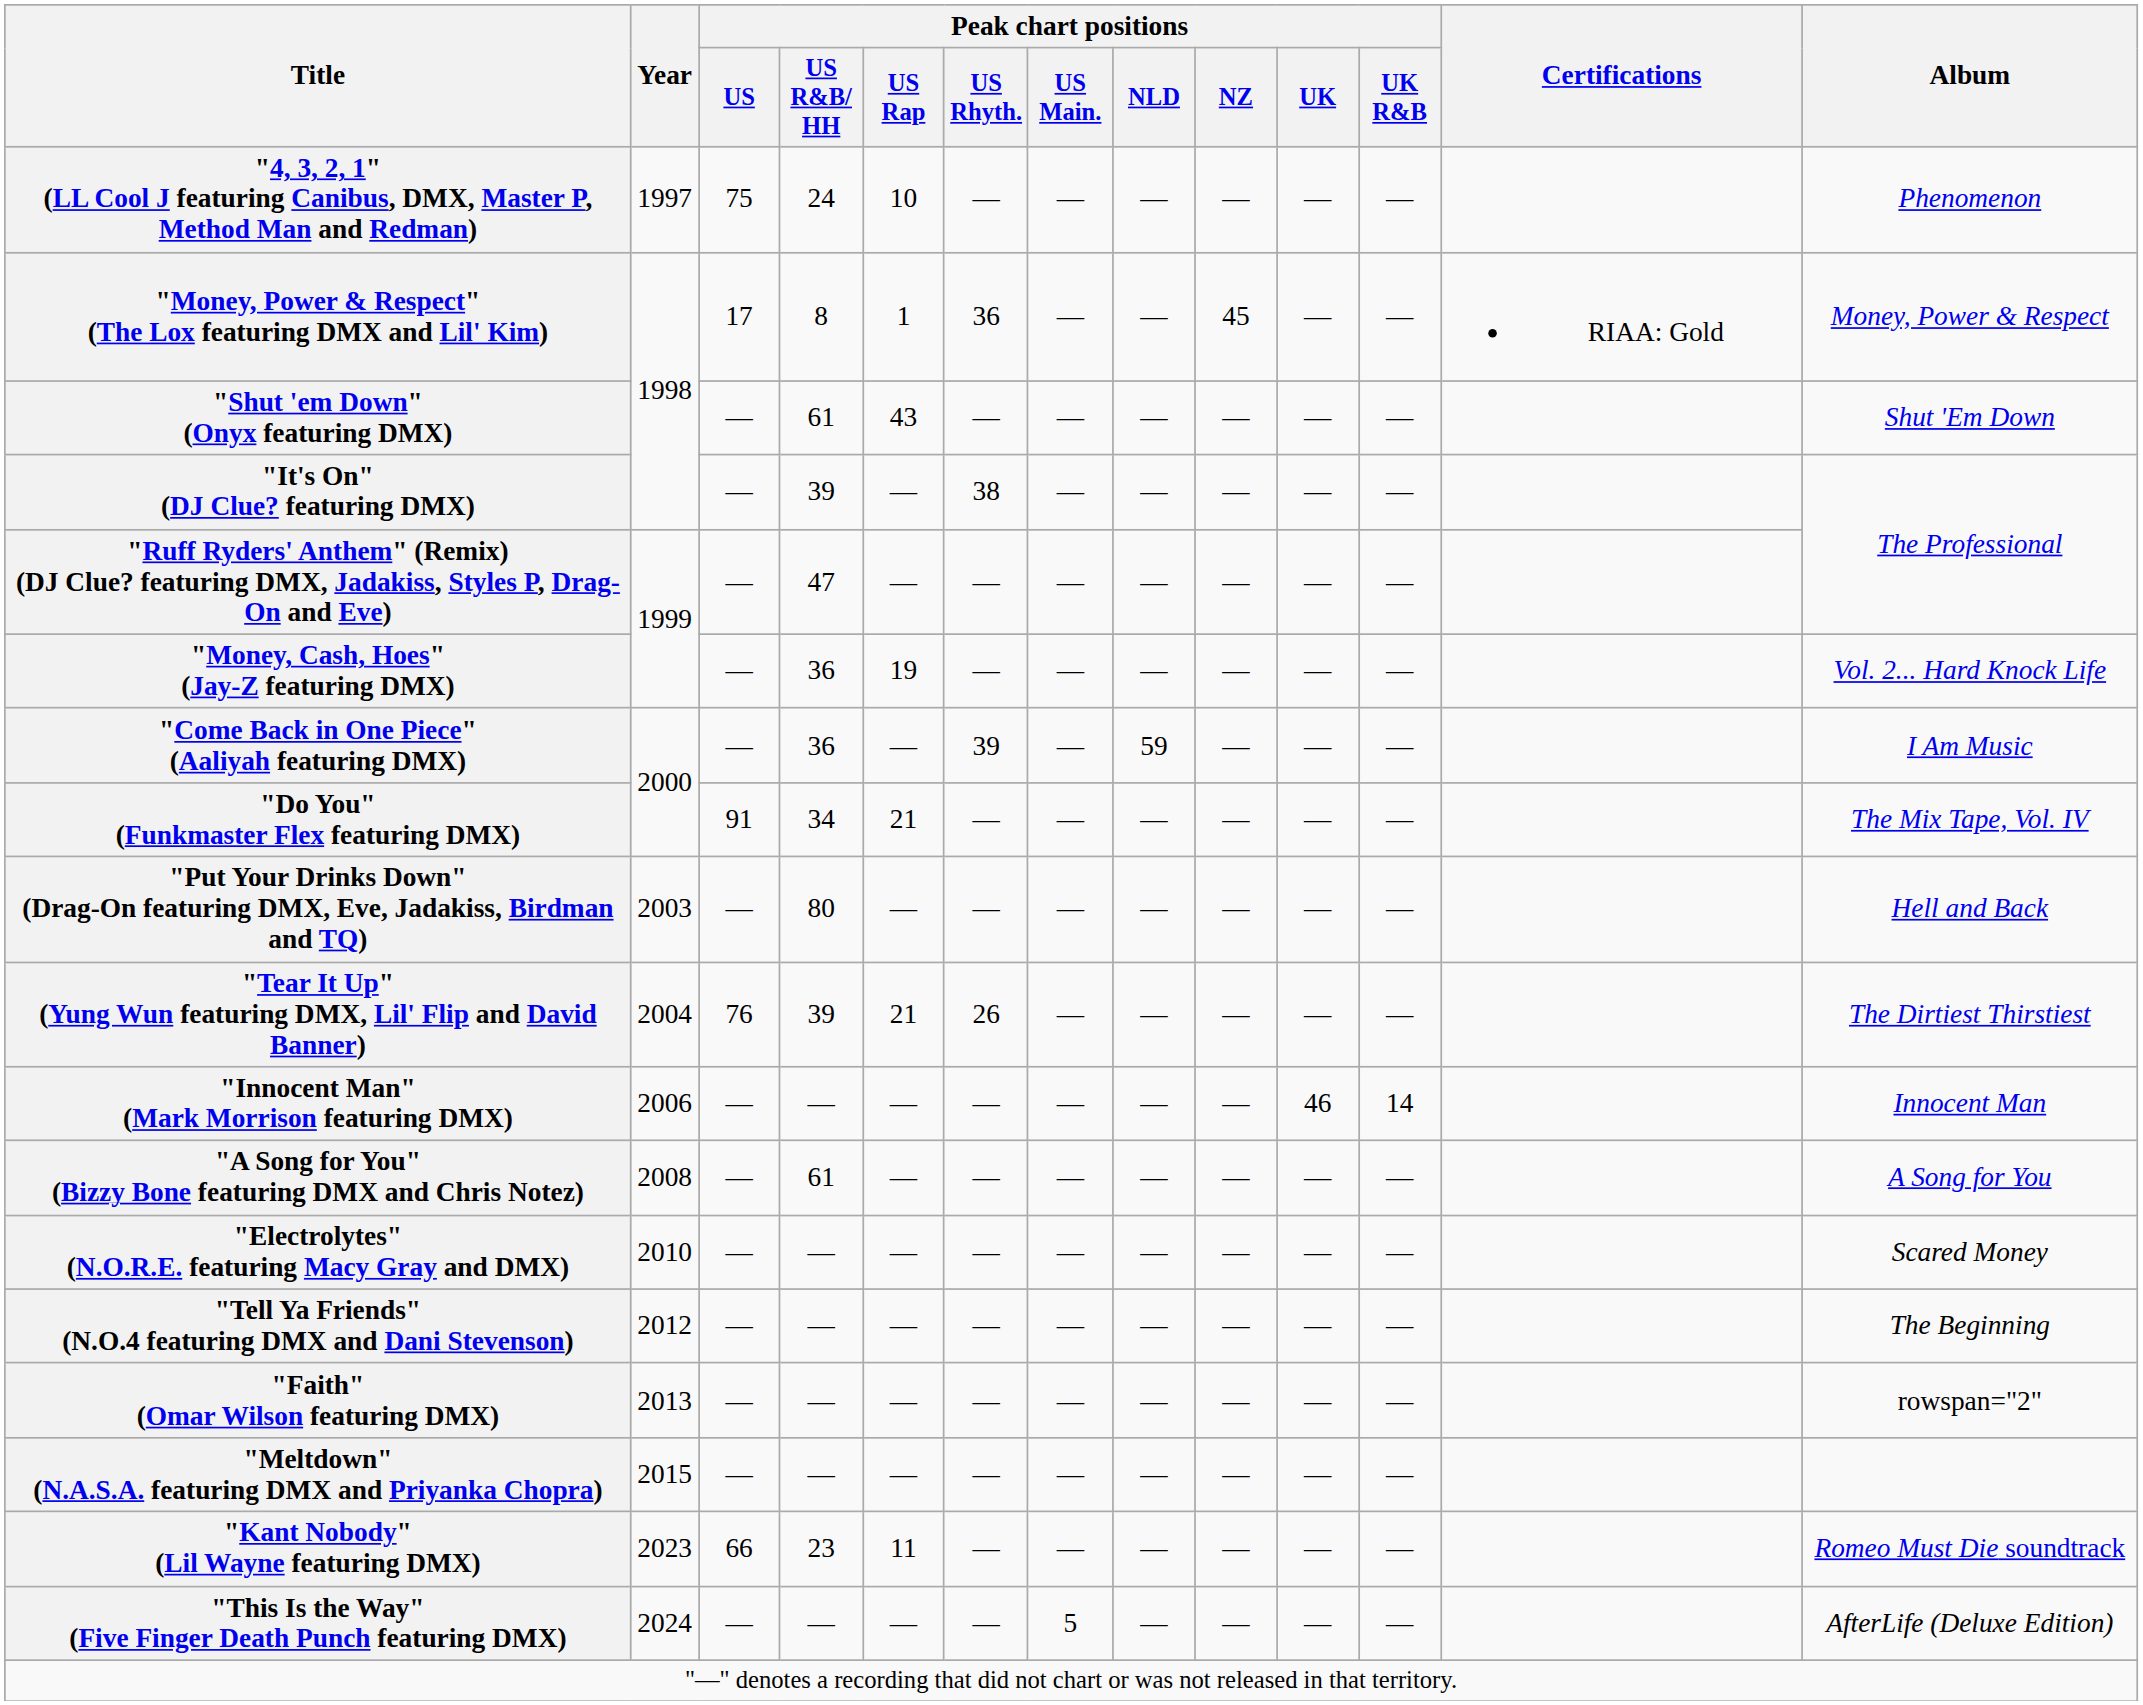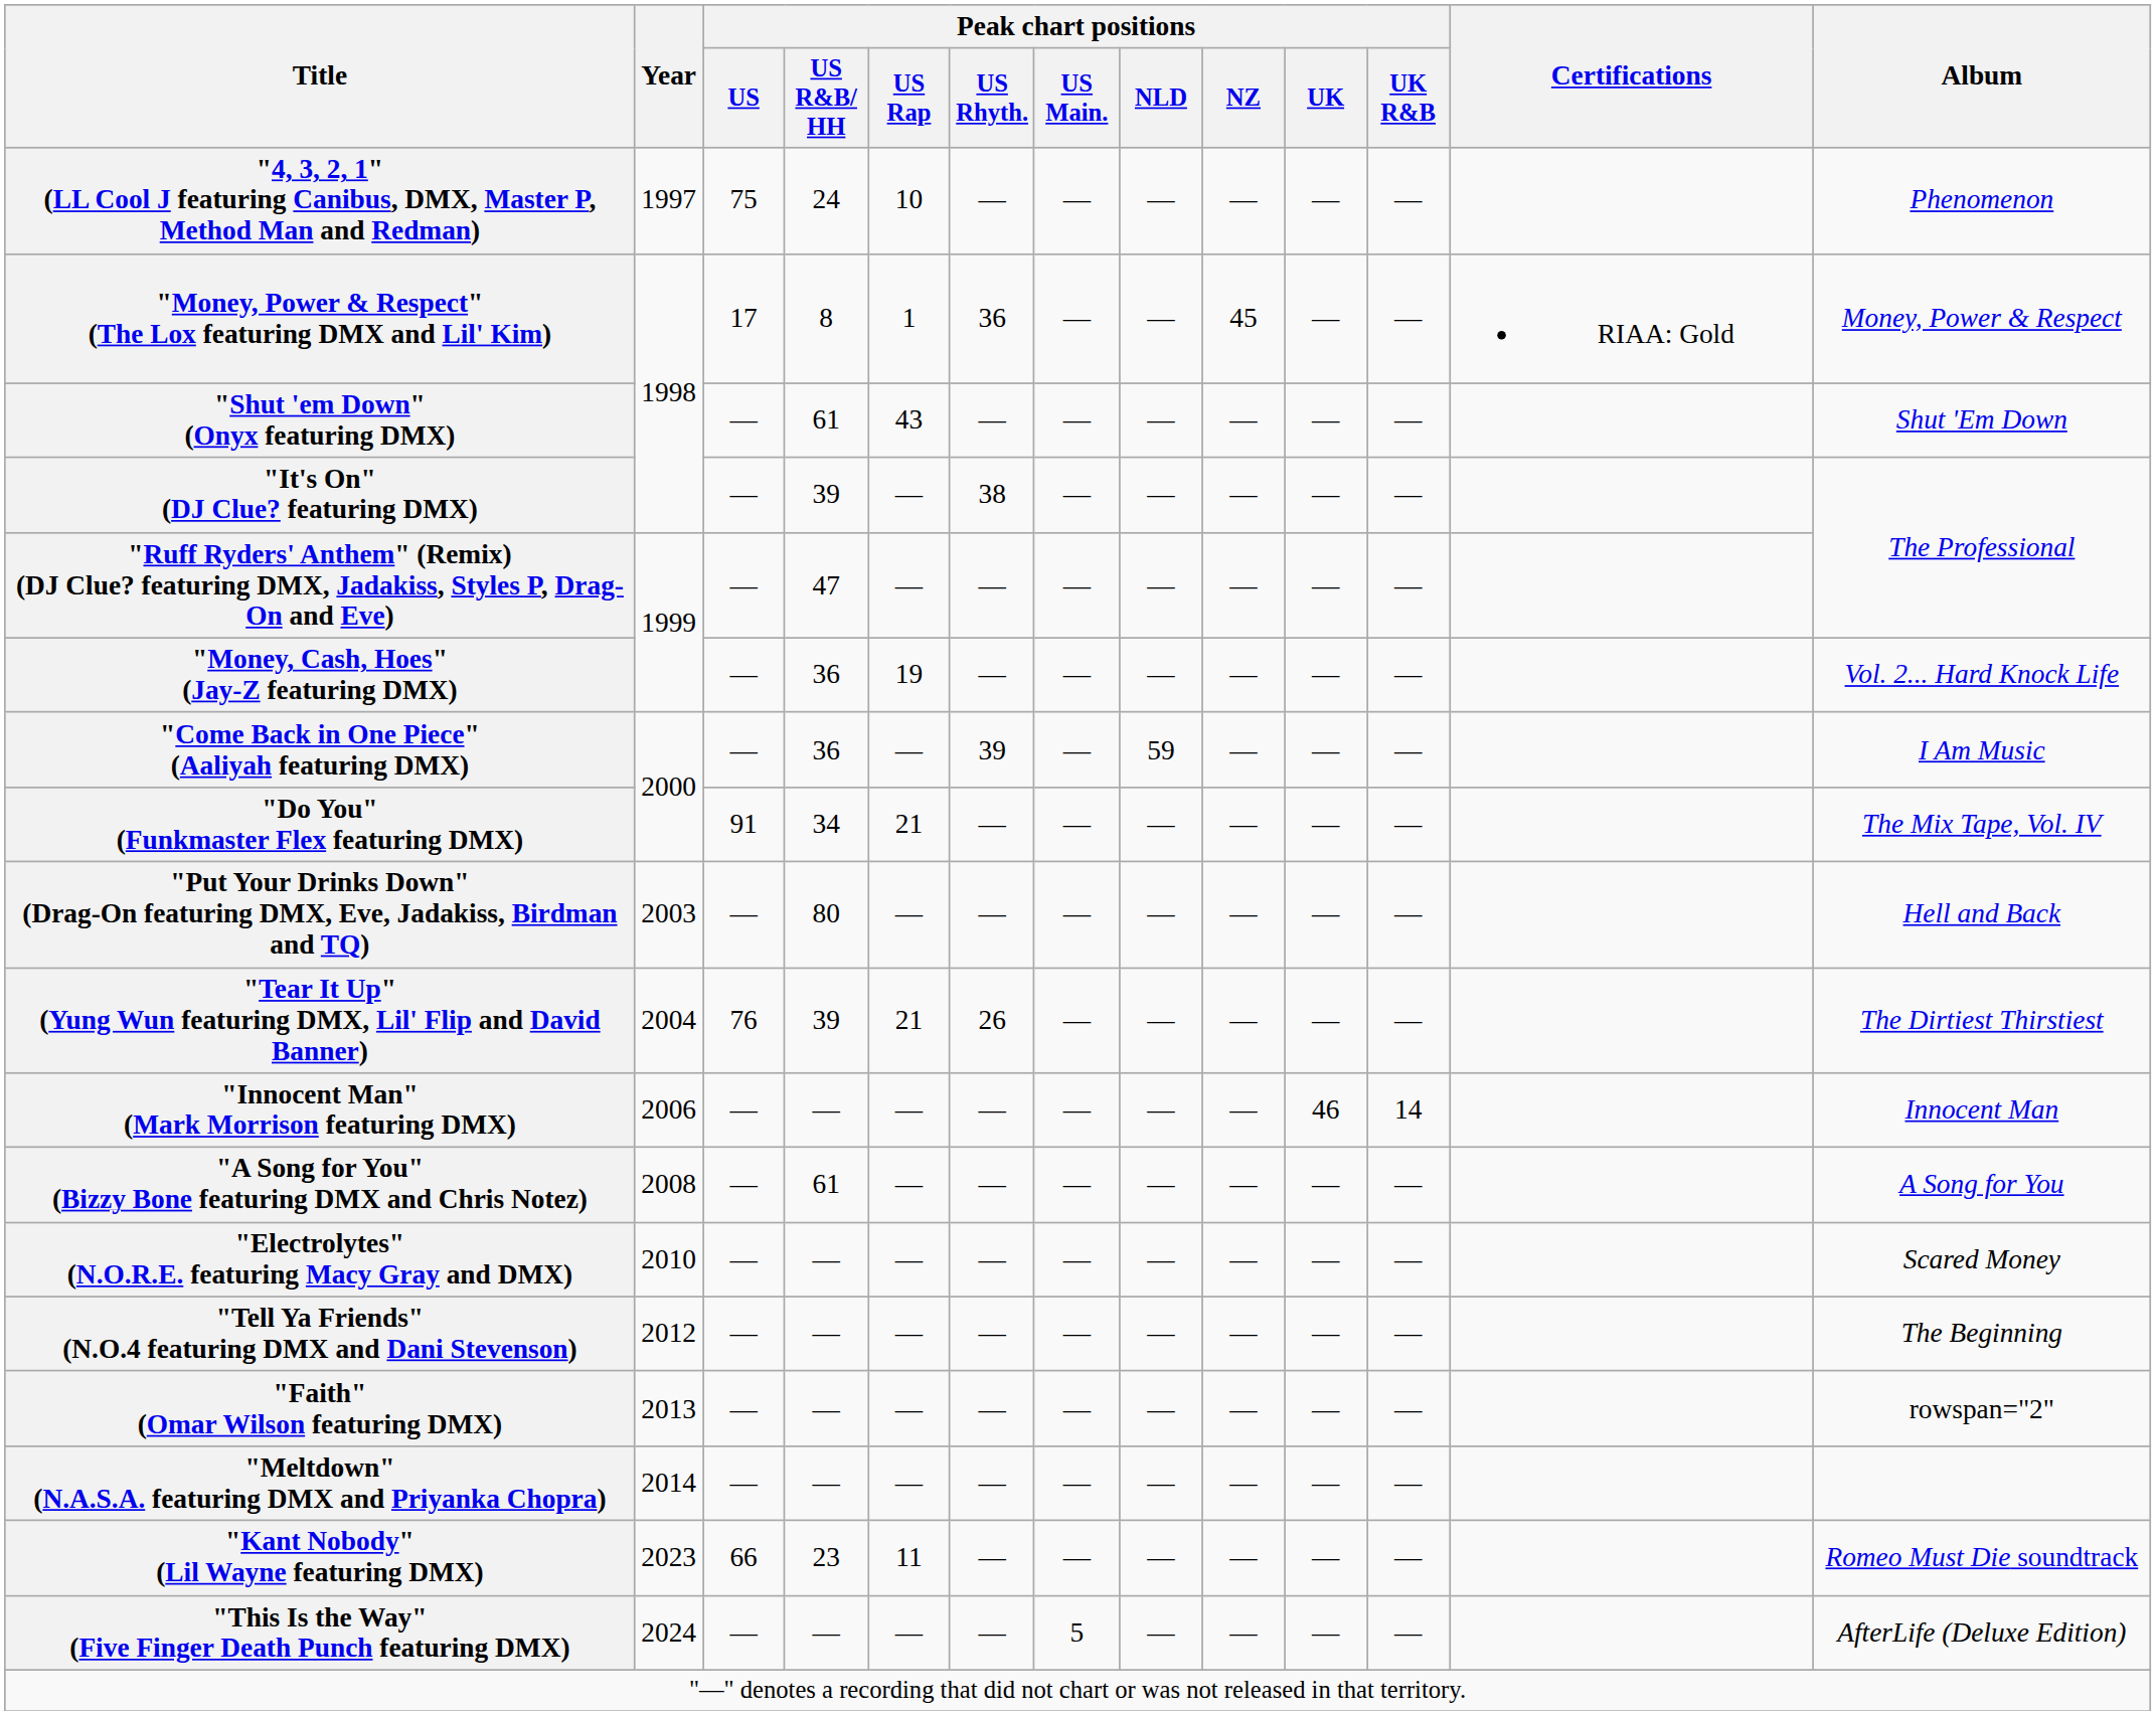"Meltdown" (N.A.S.A. featuring DMX and Priyanka Chopra) | Year: 2015 -> 2014
